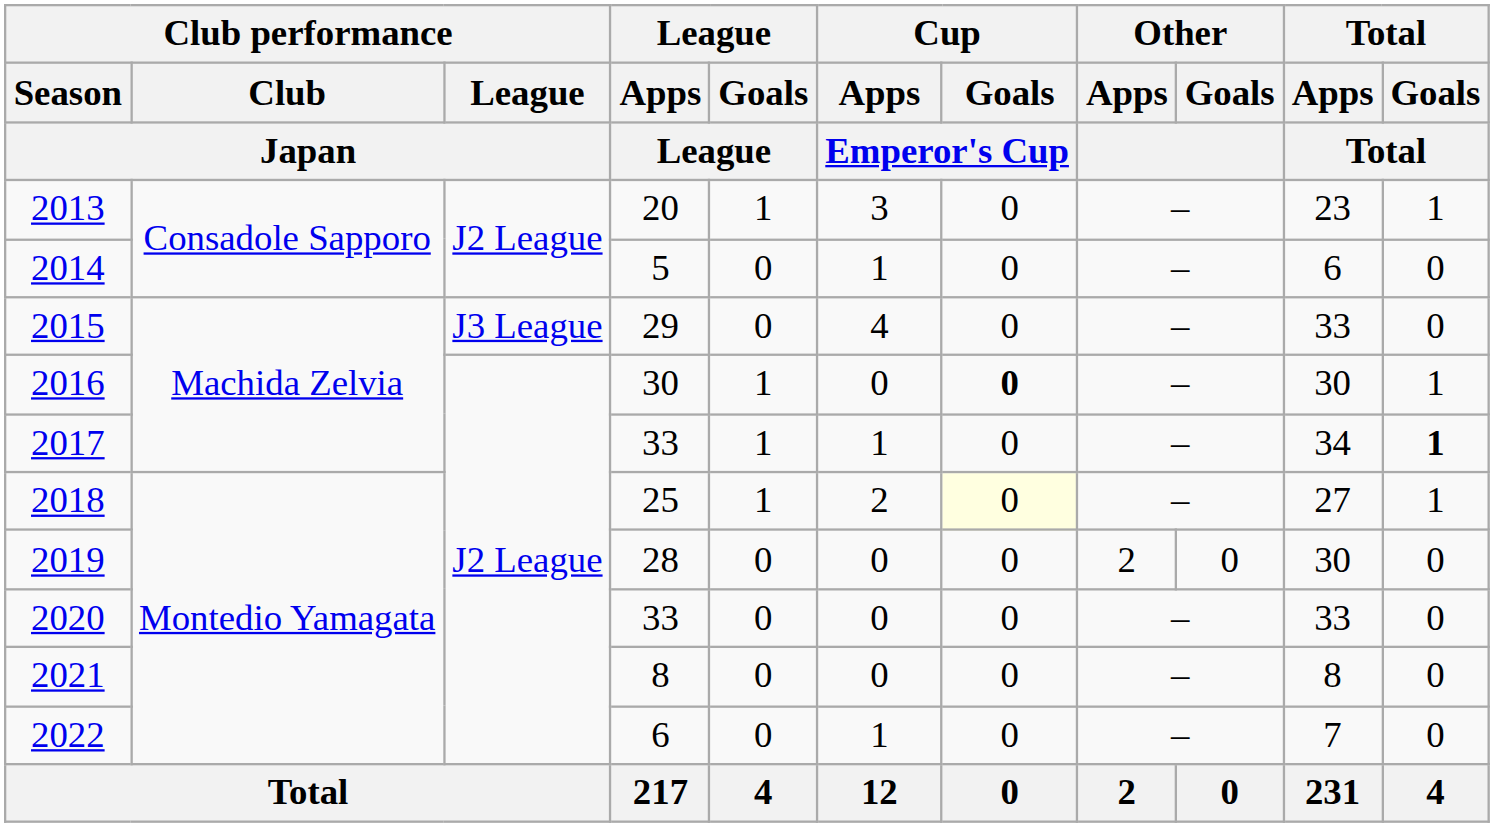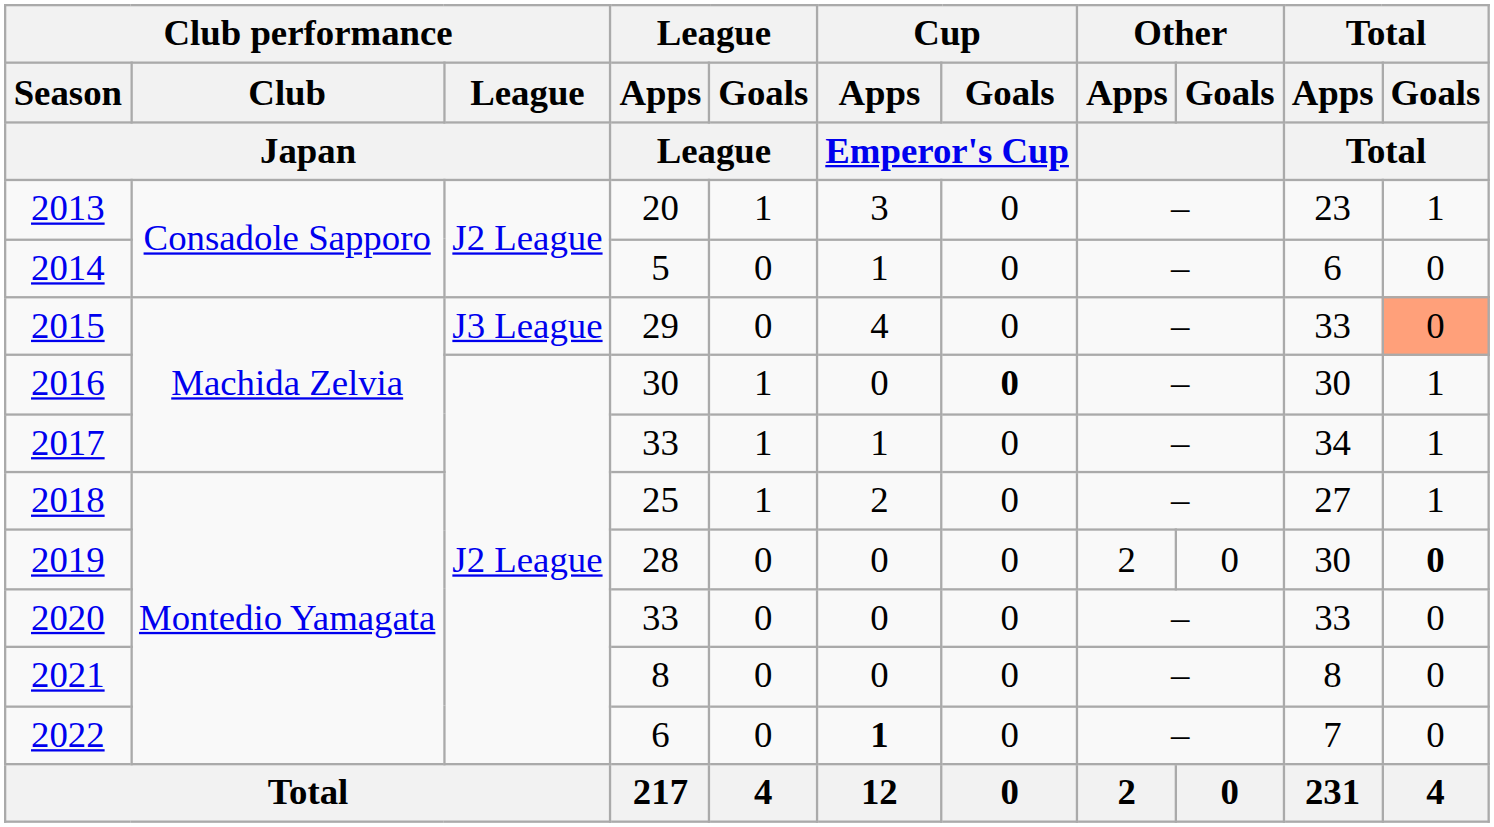2015 | Total / Goals / Total: no background -> lightsalmon background
2017 | Total / Goals / Total: bold -> normal
2018 | Cup / Goals / Emperor's Cup: lightyellow background -> no background
2019 | Total / Goals / Total: normal -> bold
2022 | Cup / Apps / Emperor's Cup: normal -> bold
